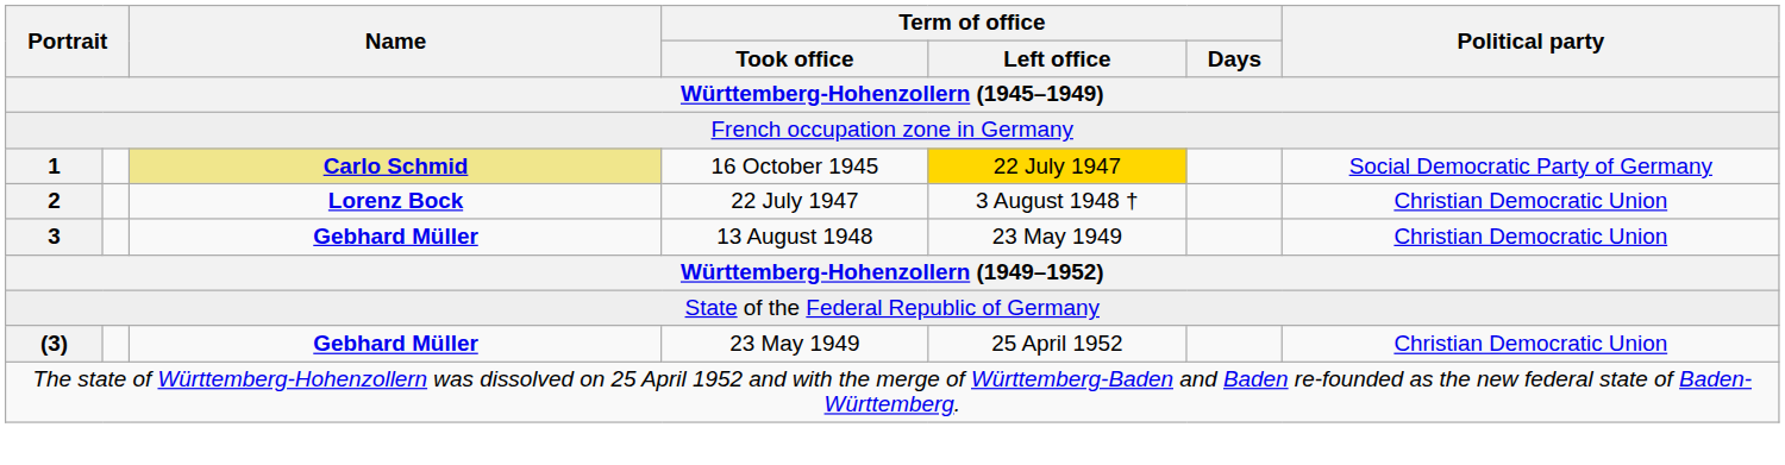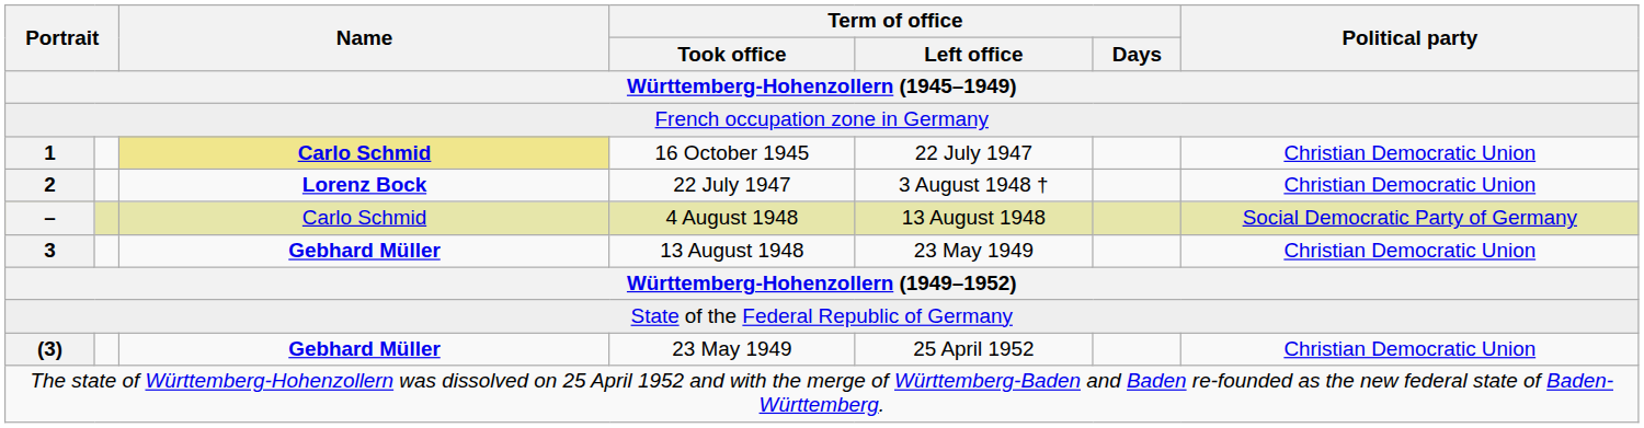16 October 1945 | Term of office / Left office: gold background -> no background
16 October 1945 | Political party: Social Democratic Party of Germany -> Christian Democratic Union
+ row: – | Carlo Schmid | 4 August 1948 | 13 August 1948 | Social Democratic Party of Germany
